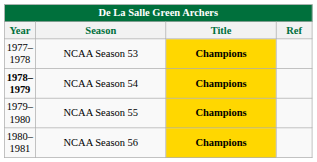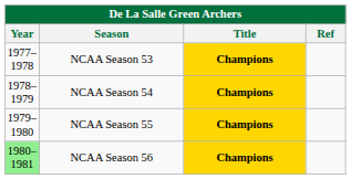NCAA Season 54 | Year: bold -> normal
NCAA Season 56 | Year: no background -> lightgreen background
